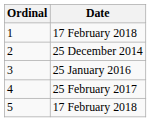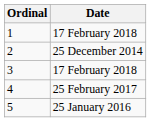3 | Date: 25 January 2016 -> 17 February 2018
5 | Date: 17 February 2018 -> 25 January 2016
